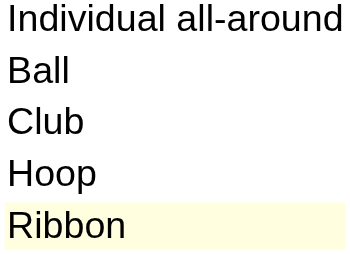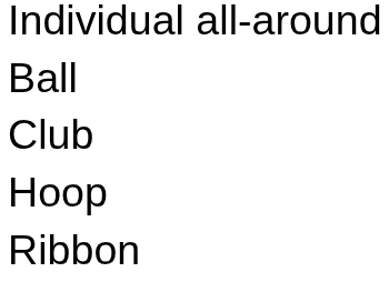Ribbon | column 1: lightyellow background -> no background
